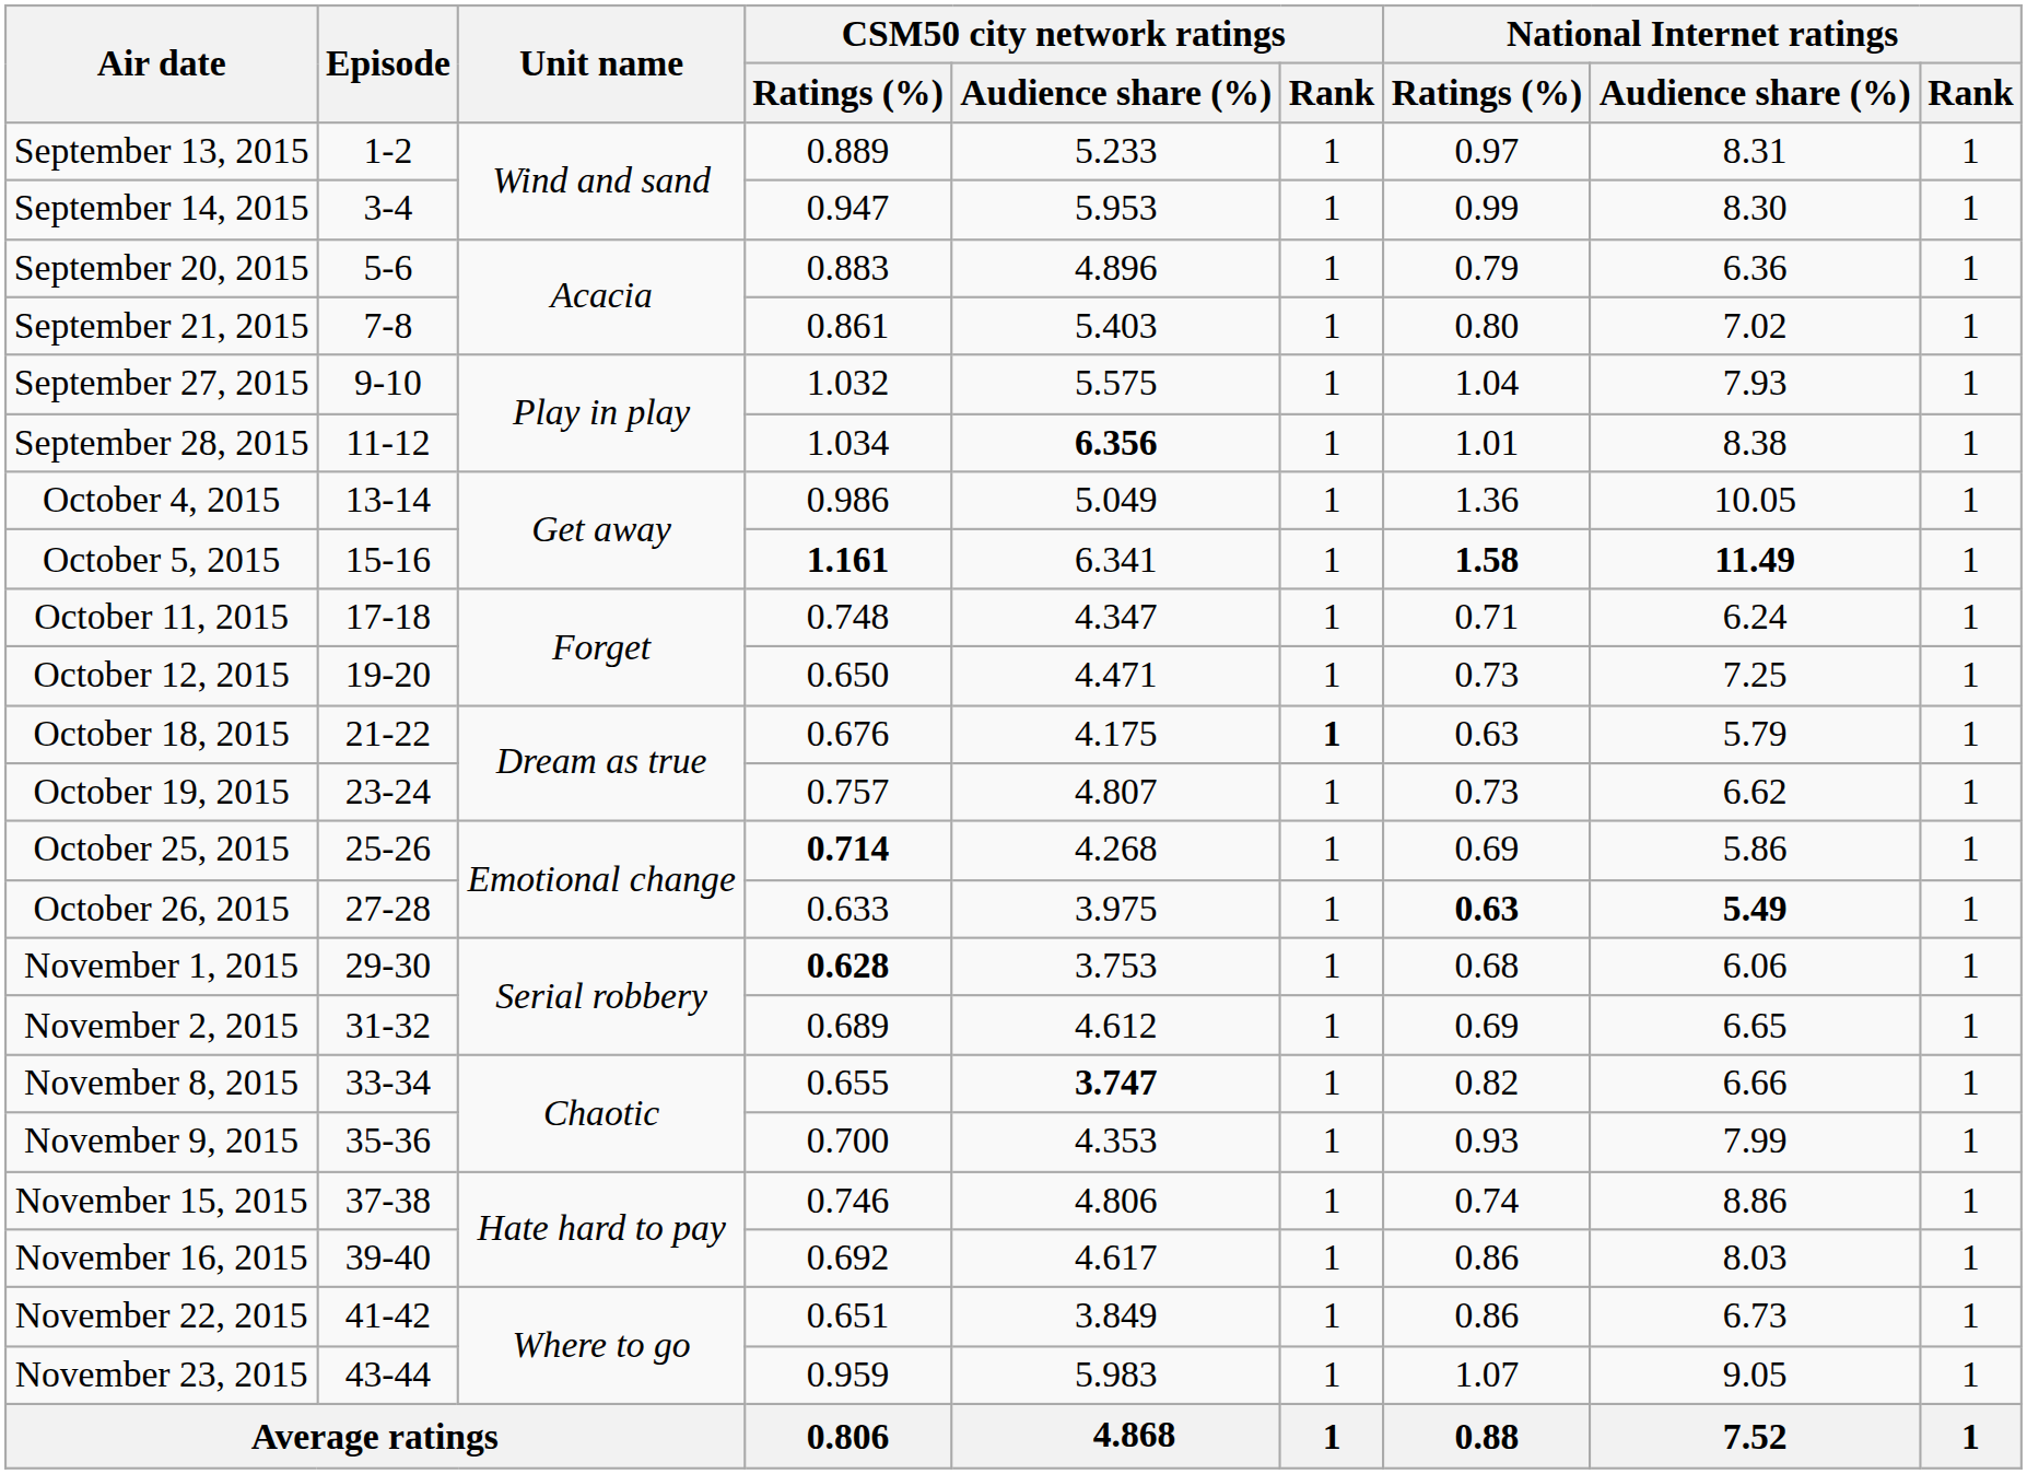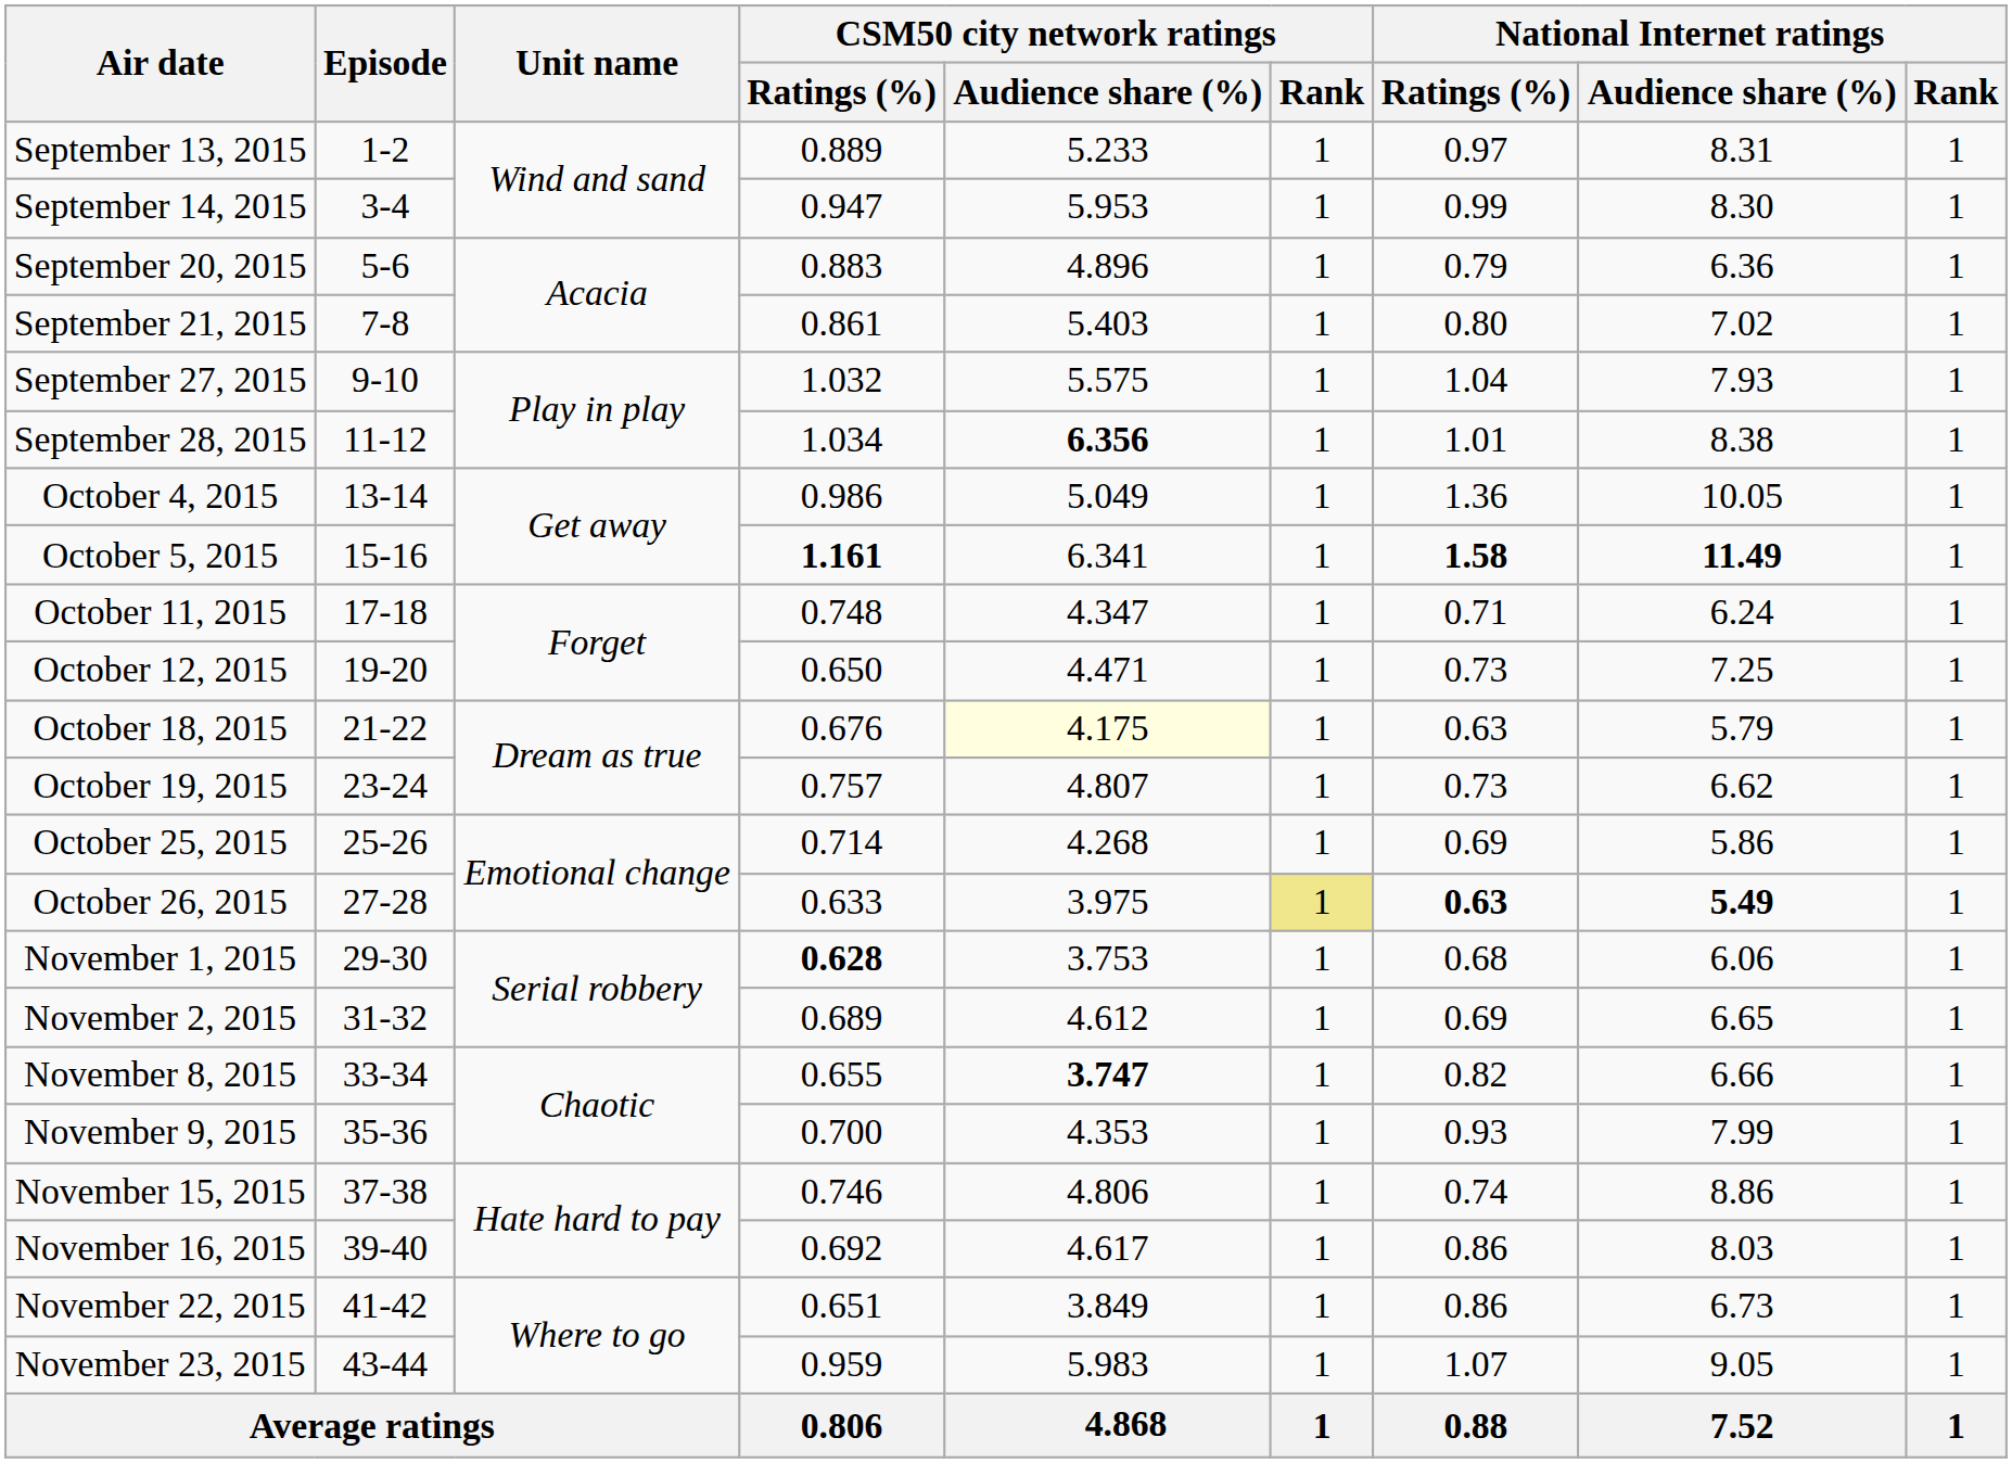October 18, 2015 | CSM50 city network ratings / Audience share (%): no background -> lightyellow background
October 18, 2015 | CSM50 city network ratings / Rank: bold -> normal
October 25, 2015 | CSM50 city network ratings / Ratings (%): bold -> normal
October 26, 2015 | CSM50 city network ratings / Rank: no background -> khaki background
